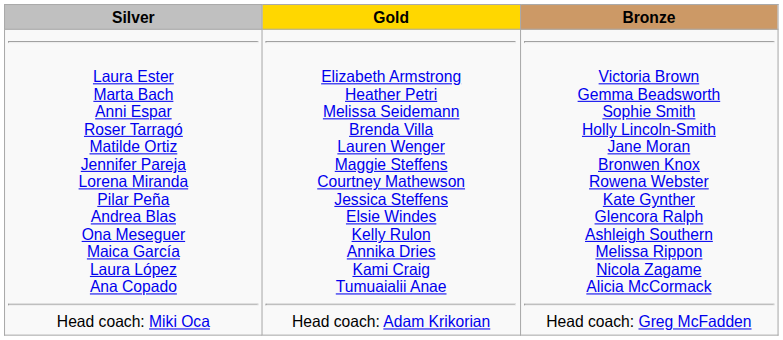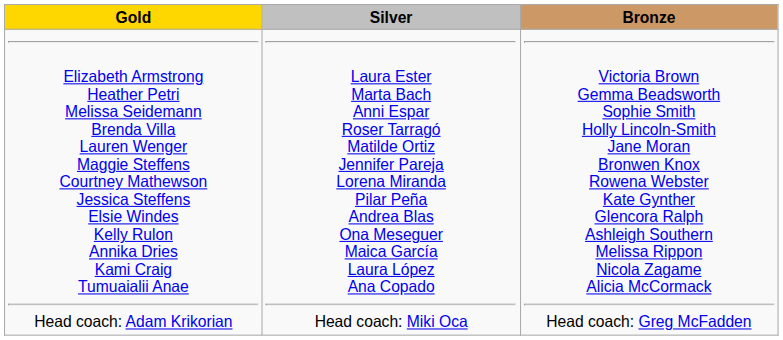columns swapped: Gold <-> Silver
